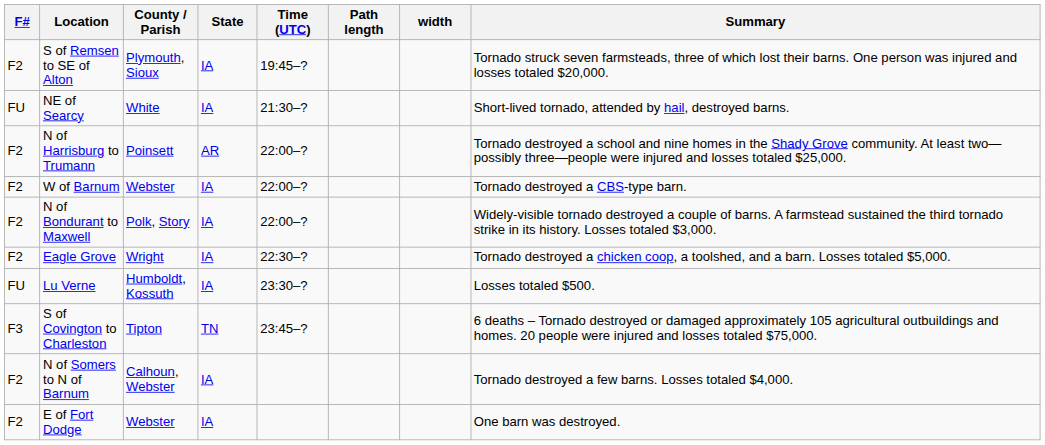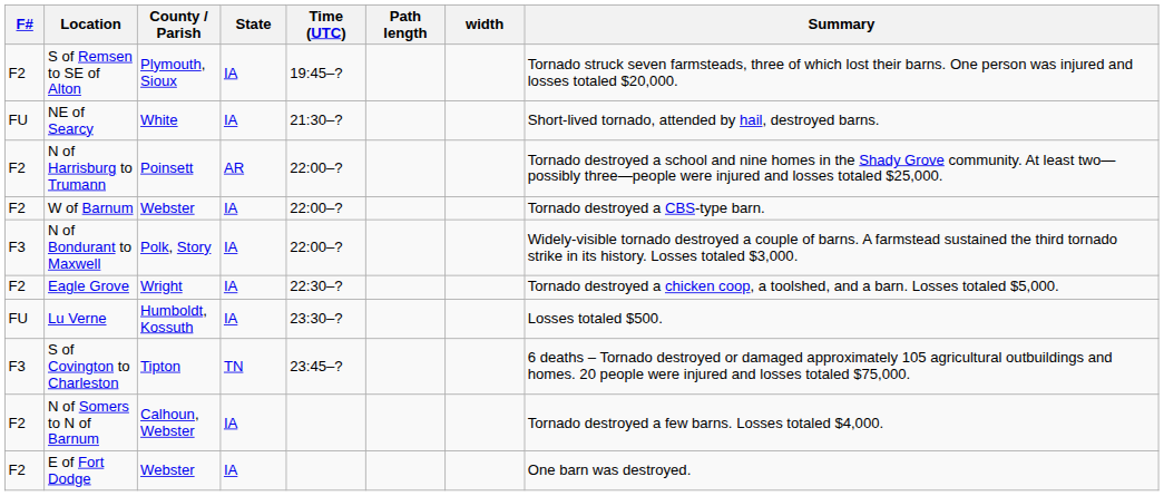N of Bondurant to Maxwell | F#: F2 -> F3
